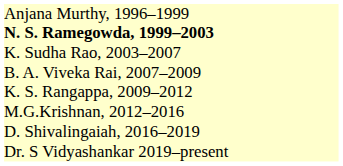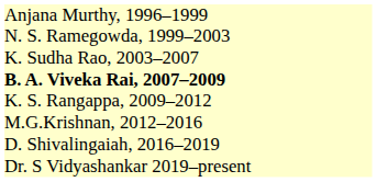row 2 | column 1: bold -> normal
row 4 | column 1: normal -> bold
